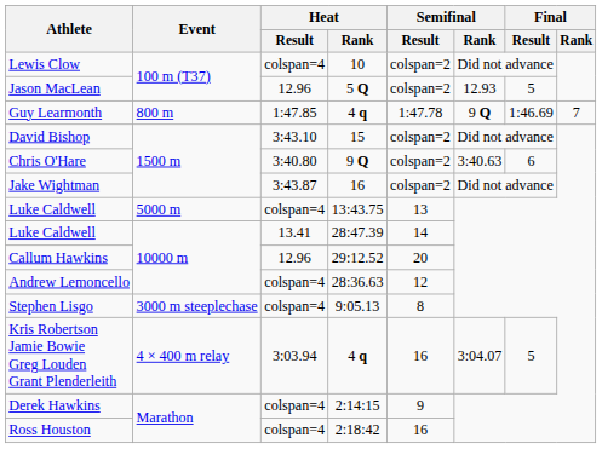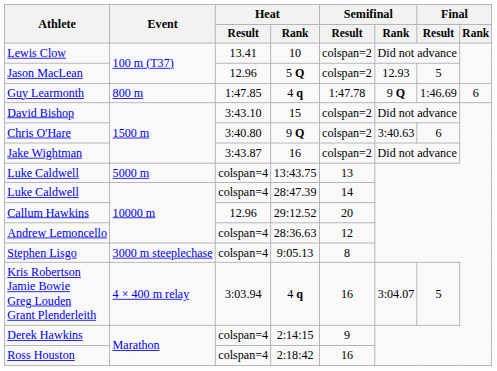Lewis Clow | Heat / Result: colspan=4 -> 13.41
Guy Learmonth | Final / Rank: 7 -> 6
Luke Caldwell / 28:47.39 | Heat / Result: 13.41 -> colspan=4
